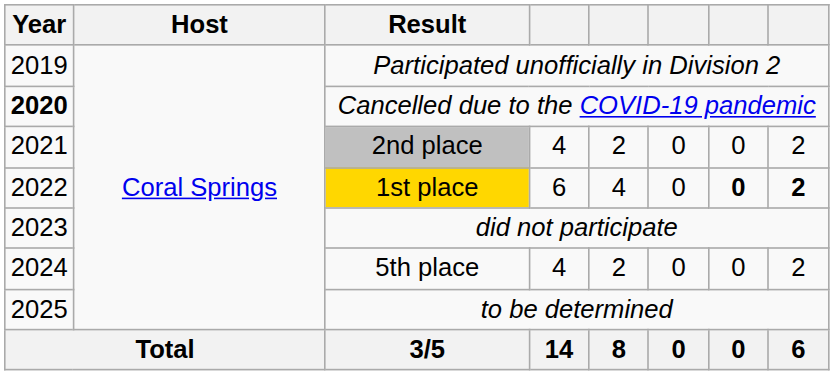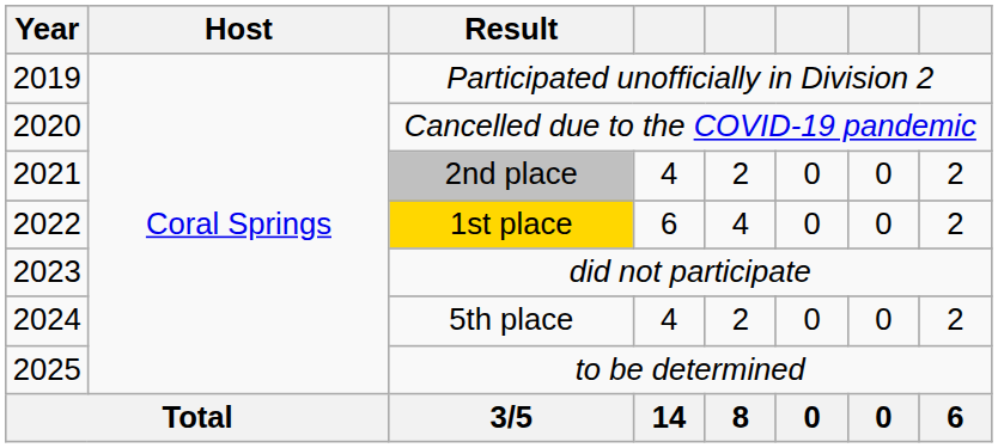Cancelled due to the COVID-19 pandemic | Year: bold -> normal
1st place | column 7: bold -> normal
1st place | column 8: bold -> normal
